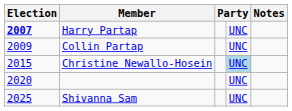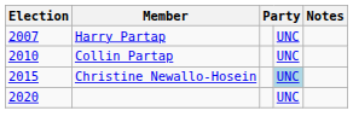Harry Partap | Election: bold -> normal
Collin Partap | Election: 2009 -> 2010
- row: 2025 | Shivanna Sam | UNC
